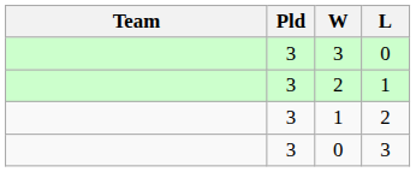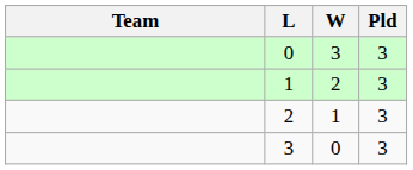columns swapped: Pld <-> L
